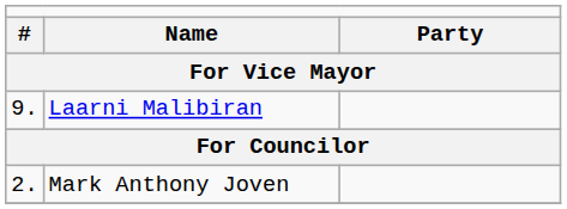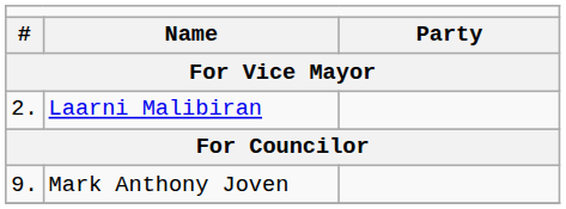Laarni Malibiran | column 1: 9. -> 2.
Mark Anthony Joven | column 1: 2. -> 9.
